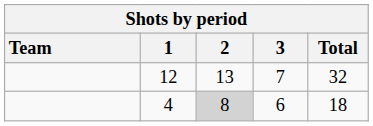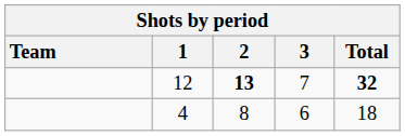12 | 2: normal -> bold
12 | Total: normal -> bold
4 | 2: lightgrey background -> no background
